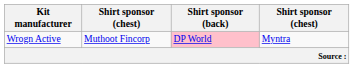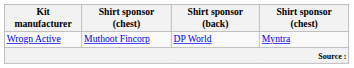Wrogn Active | Shirt sponsor (back): pink background -> no background
